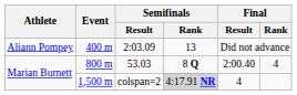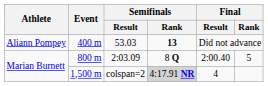400 m | Semifinals / Result: 2:03.09 -> 53.03
400 m | Semifinals / Rank: normal -> bold
800 m | Semifinals / Result: 53.03 -> 2:03.09
800 m | Final / Rank: 4 -> 5
